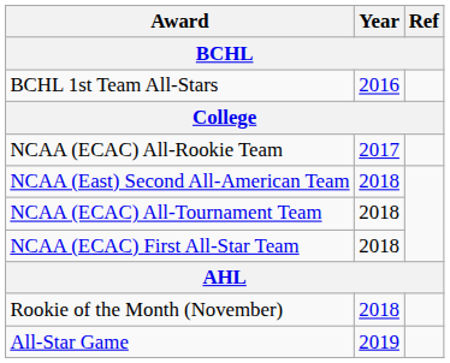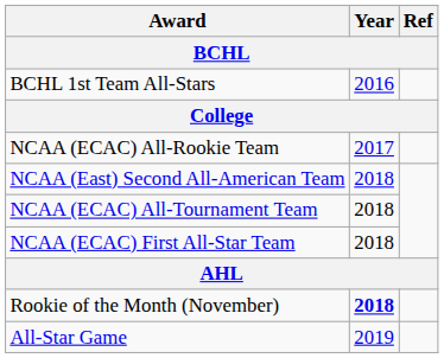Rookie of the Month (November) | Year: normal -> bold
